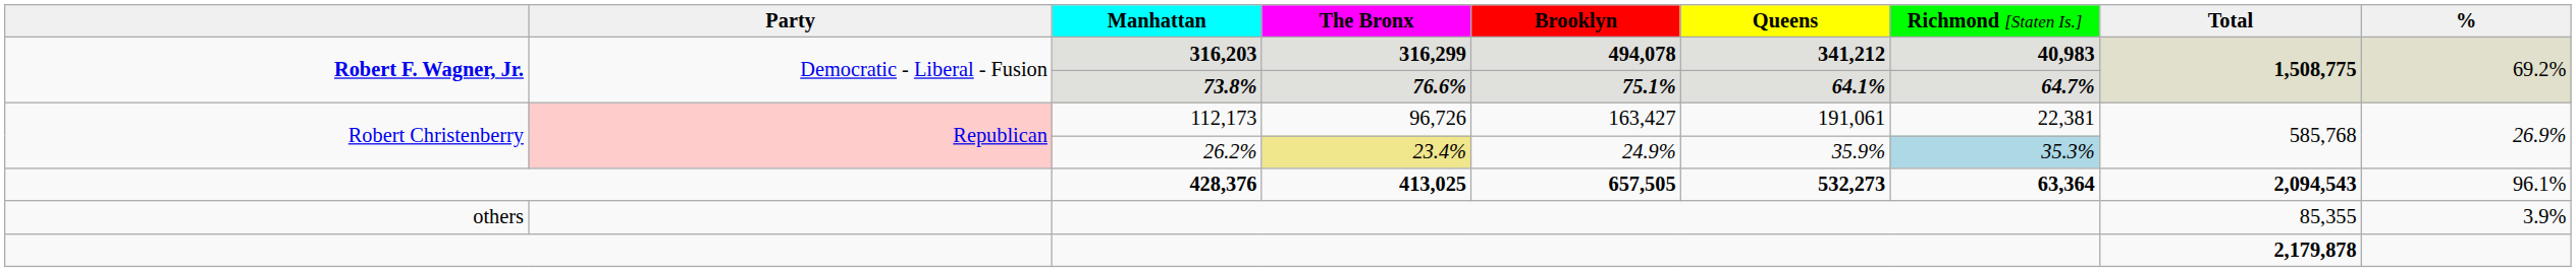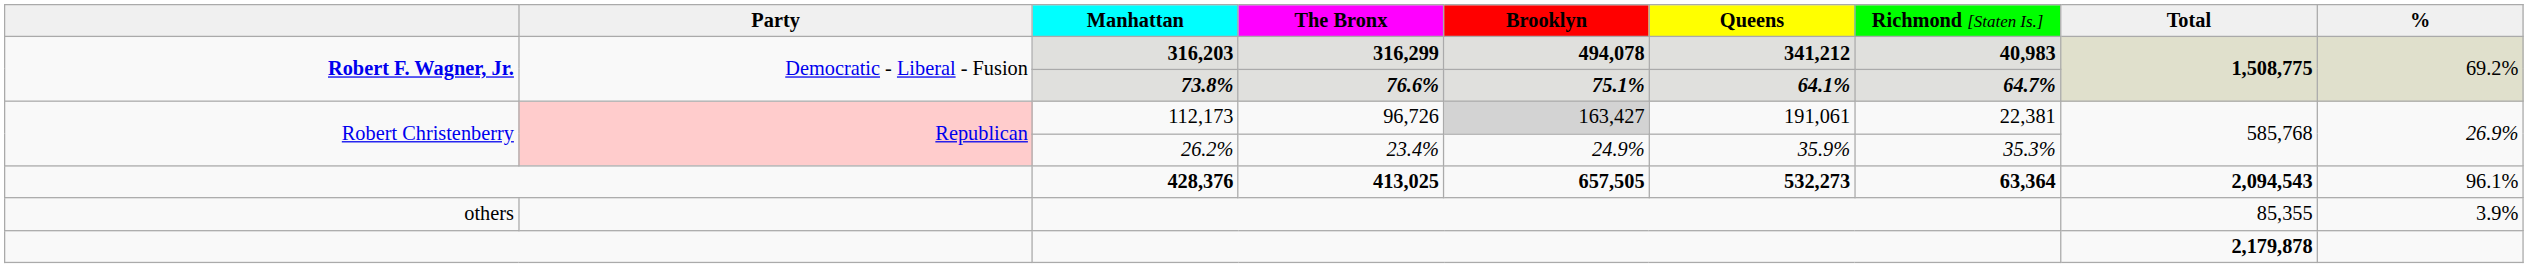112,173 | column 5: no background -> lightgrey background
26.2% | column 4: khaki background -> no background
26.2% | column 7: lightblue background -> no background
